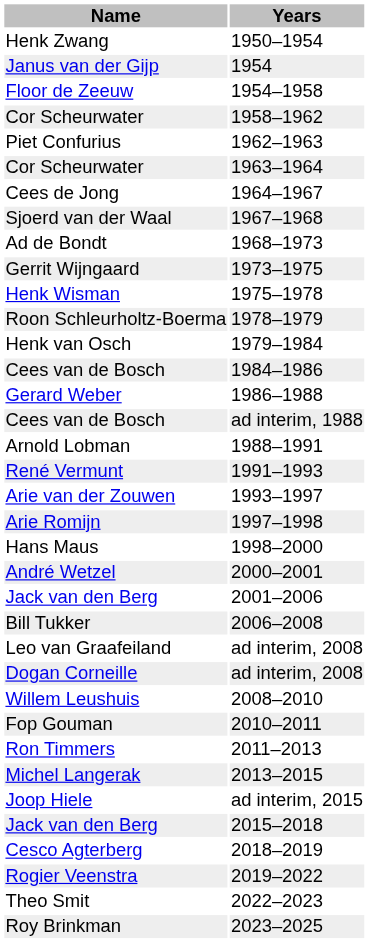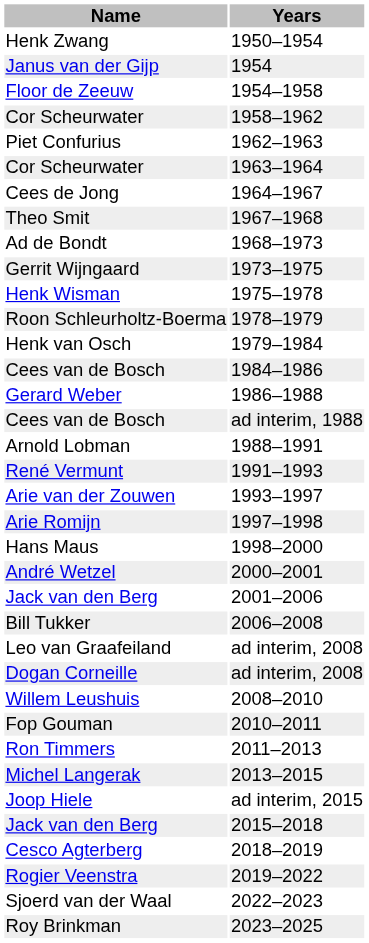row 9 | Name: Sjoerd van der Waal -> Theo Smit
row 36 | Name: Theo Smit -> Sjoerd van der Waal
